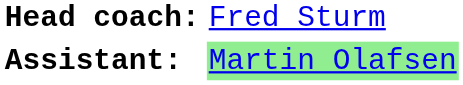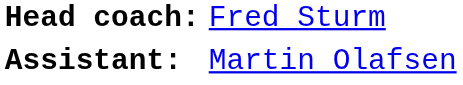Assistant: | column 2: lightgreen background -> no background
